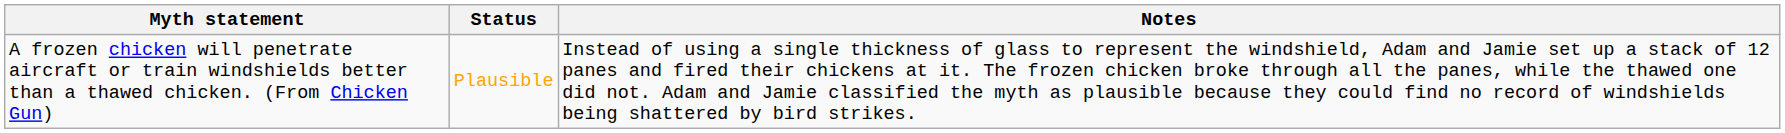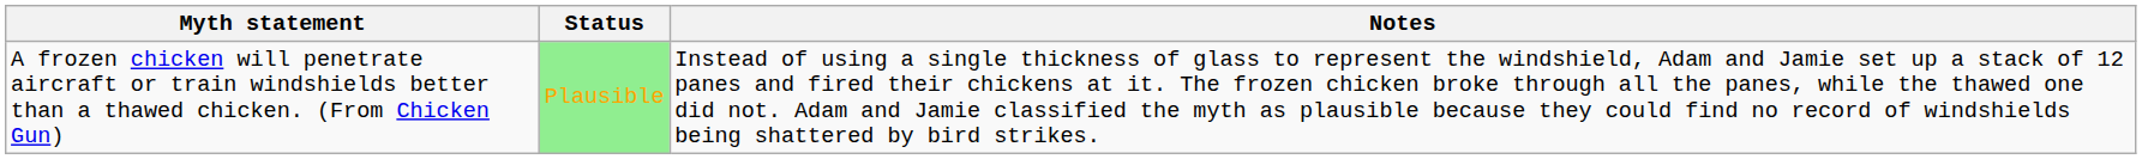row 2 | Status: no background -> lightgreen background
